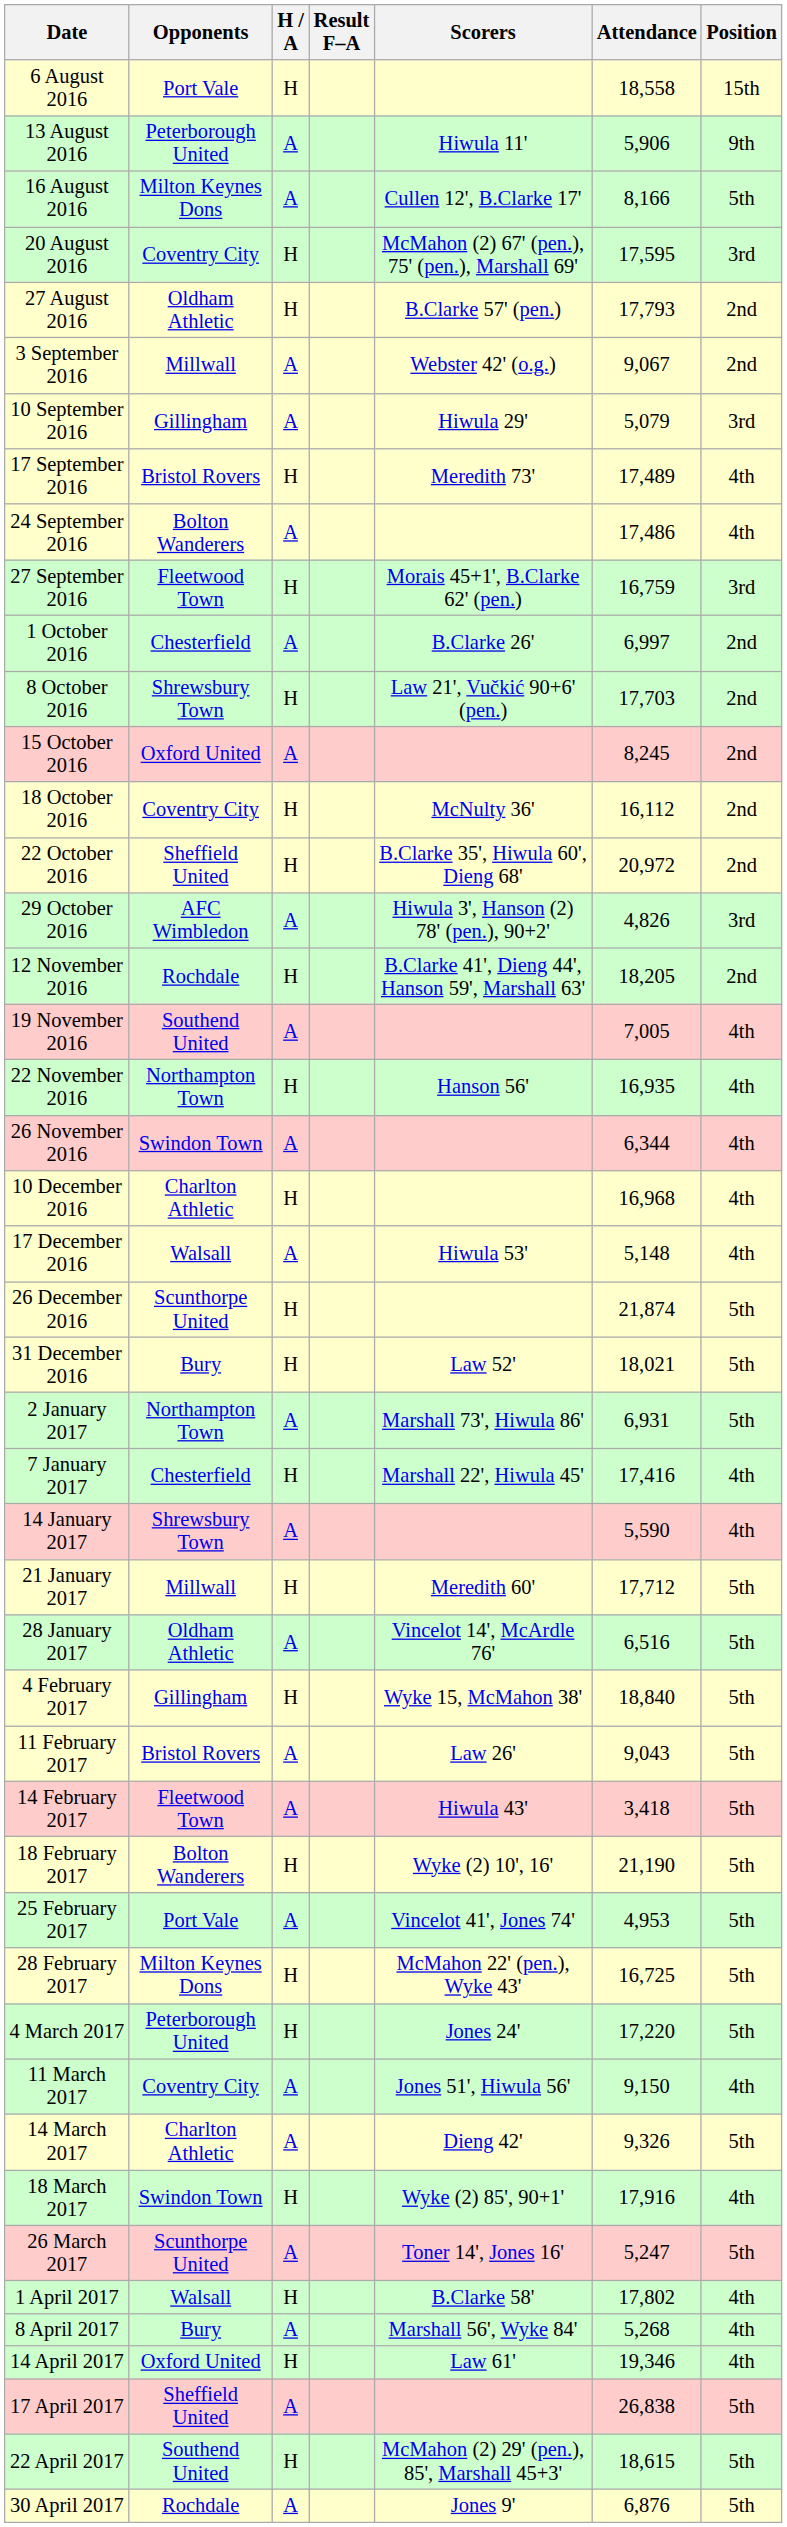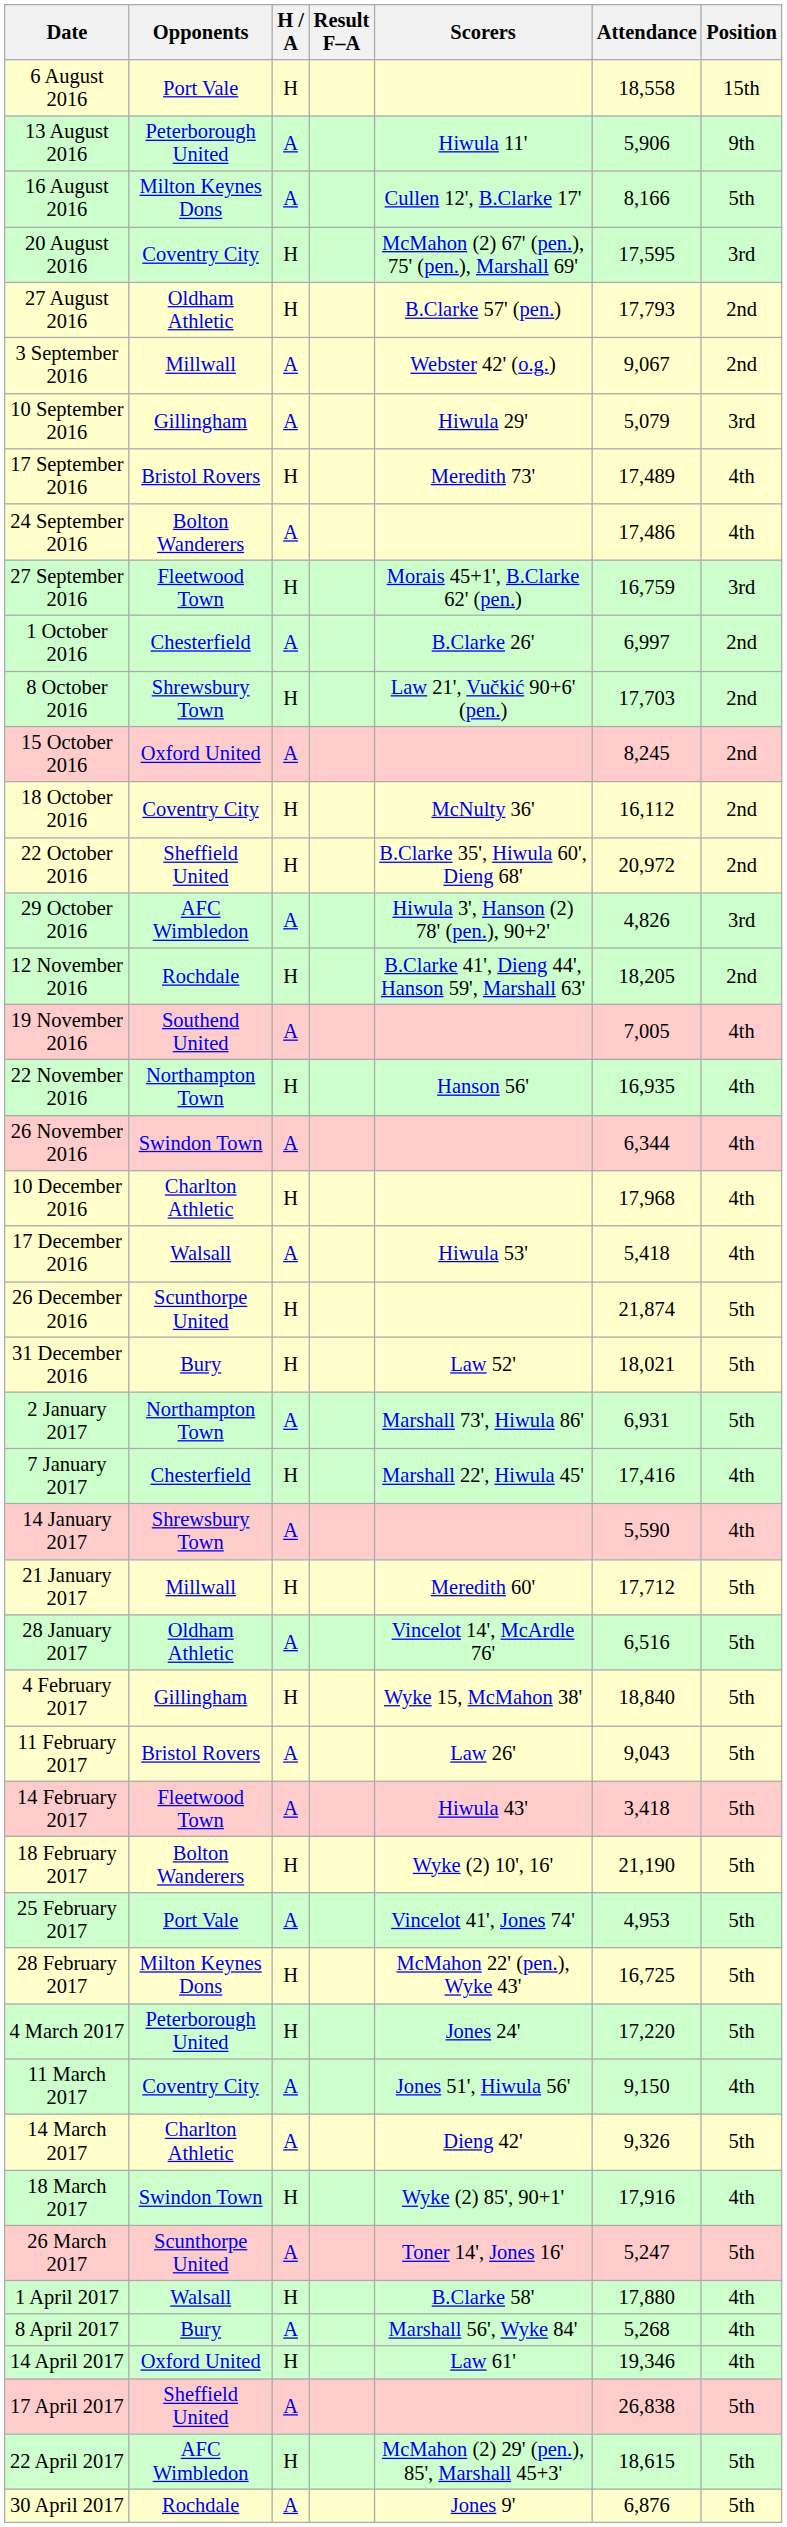10 December 2016 | Attendance: 16,968 -> 17,968
17 December 2016 | Attendance: 5,148 -> 5,418
1 April 2017 | Attendance: 17,802 -> 17,880
22 April 2017 | Opponents: Southend United -> AFC Wimbledon
